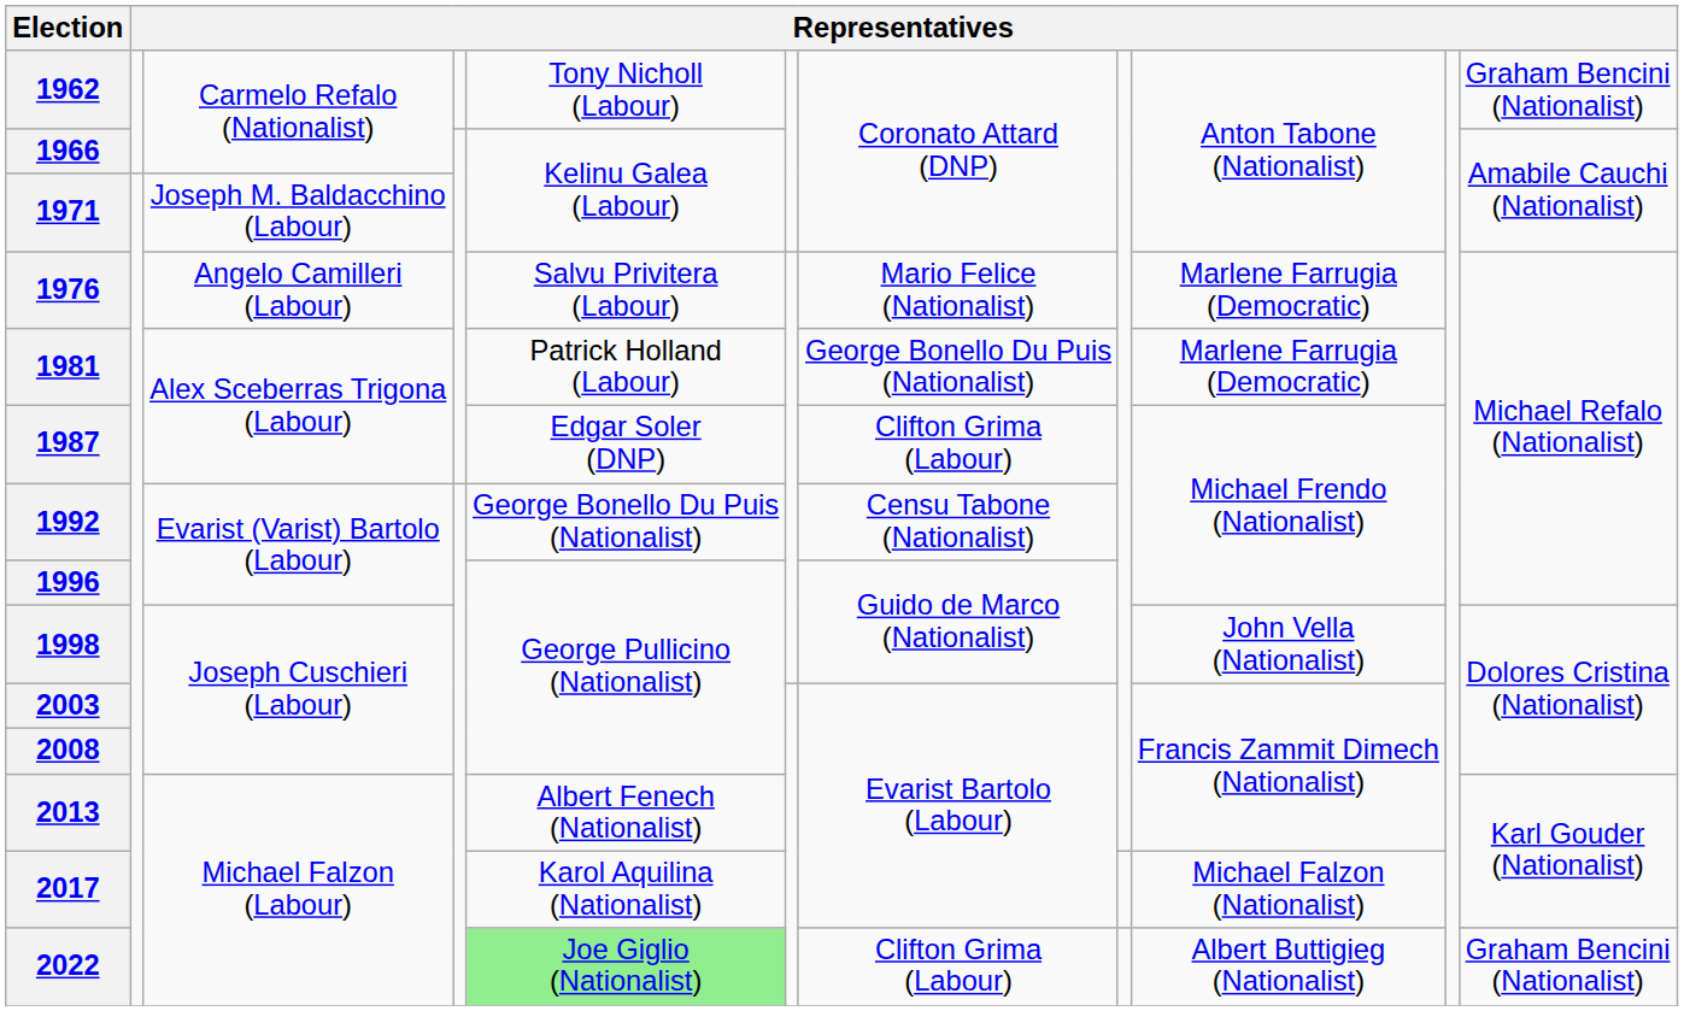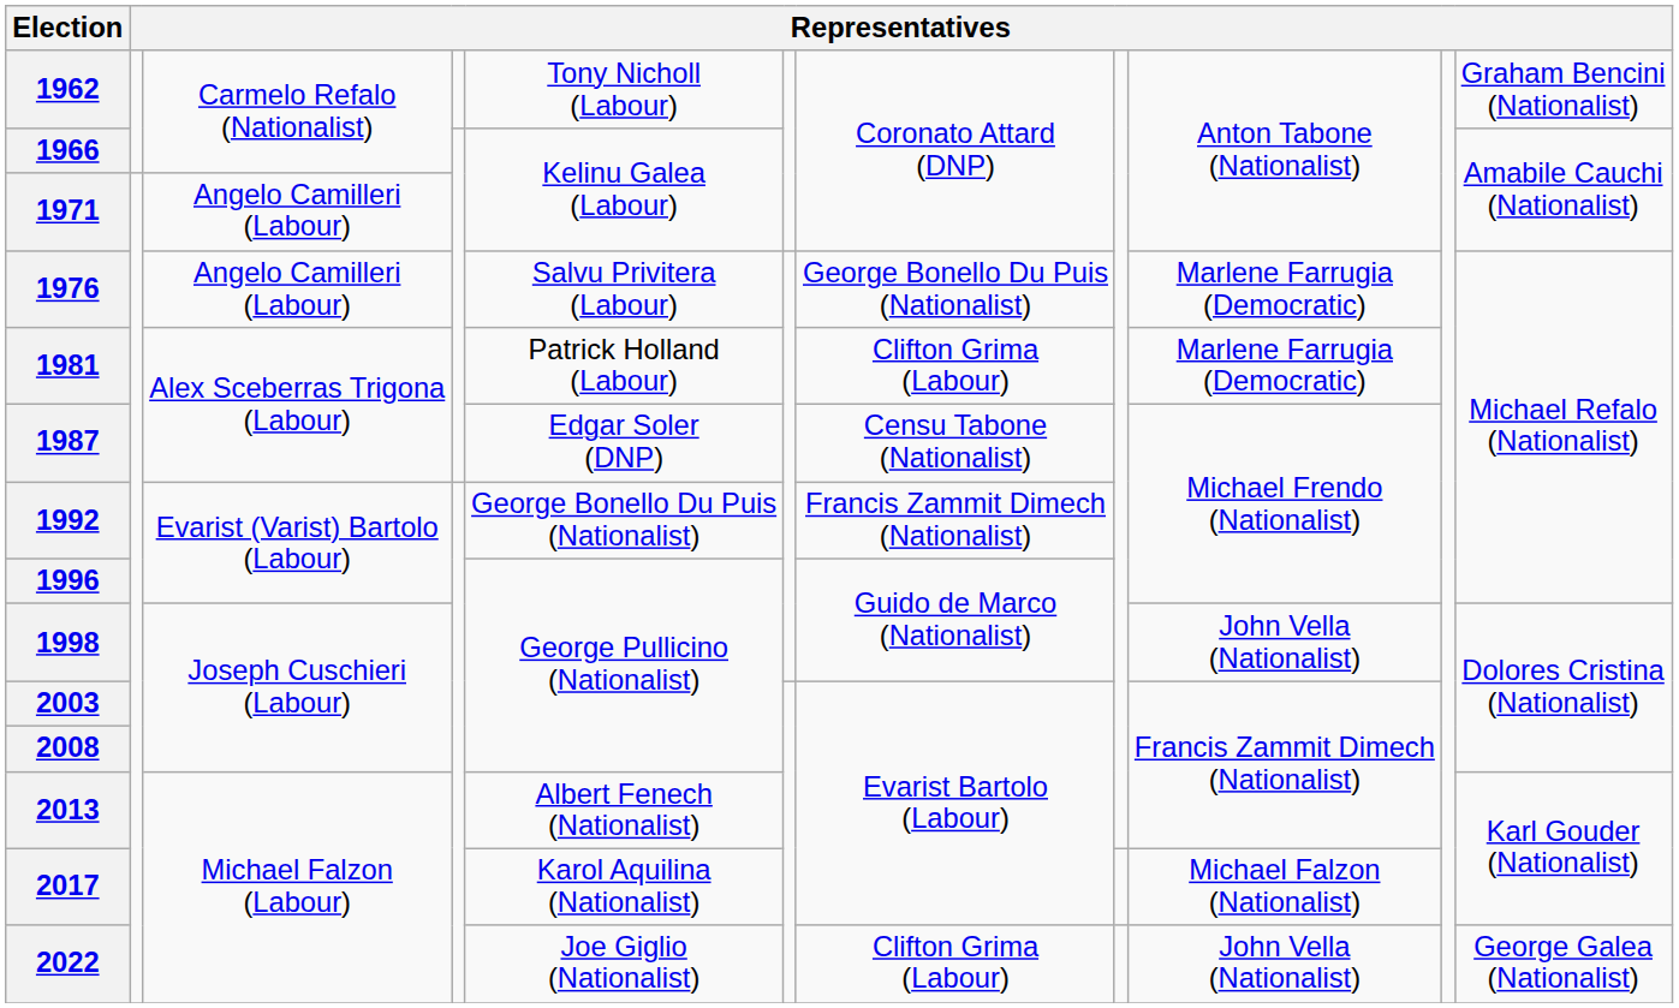1971 | column 3: Joseph M. Baldacchino (Labour) -> Angelo Camilleri (Labour)
1976 | column 7: Mario Felice (Nationalist) -> George Bonello Du Puis (Nationalist)
1981 | column 7: George Bonello Du Puis (Nationalist) -> Clifton Grima (Labour)
1987 | column 7: Clifton Grima (Labour) -> Censu Tabone (Nationalist)
1992 | column 7: Censu Tabone (Nationalist) -> Francis Zammit Dimech (Nationalist)
2022 | column 5: lightgreen background -> no background
2022 | column 9: Albert Buttigieg (Nationalist) -> John Vella (Nationalist)
2022 | column 11: Graham Bencini (Nationalist) -> George Galea (Nationalist)
